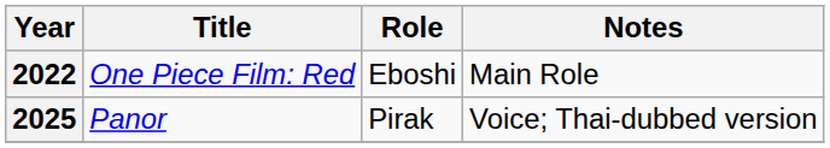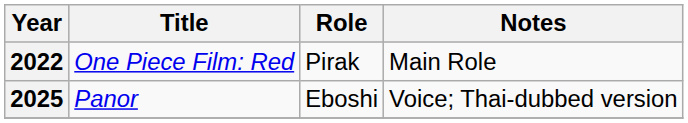2022 | Role: Eboshi -> Pirak
2025 | Role: Pirak -> Eboshi
